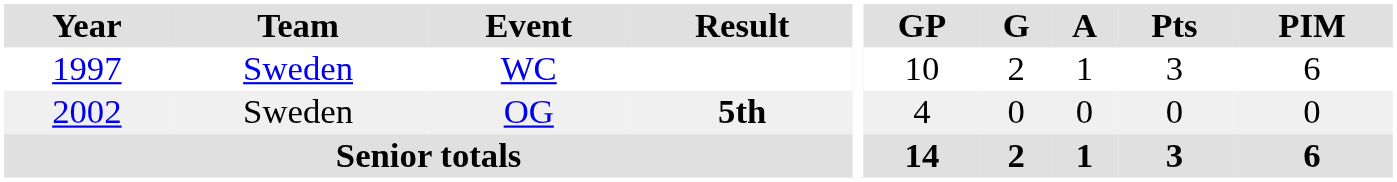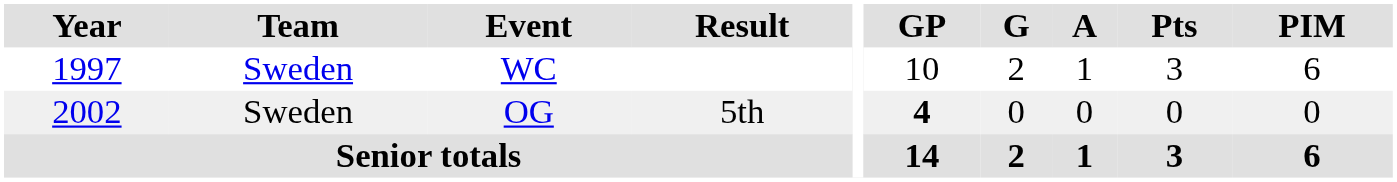OG | Result: bold -> normal
OG | GP: normal -> bold
